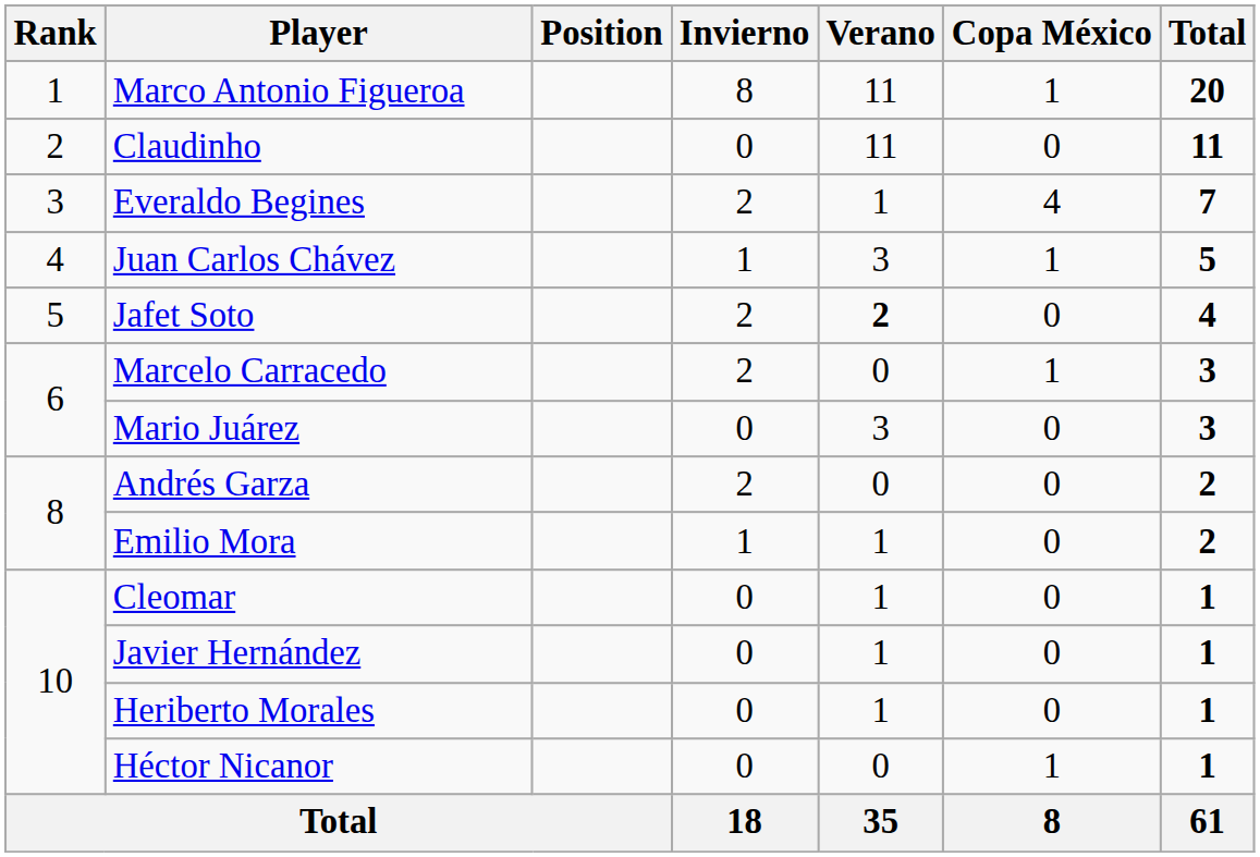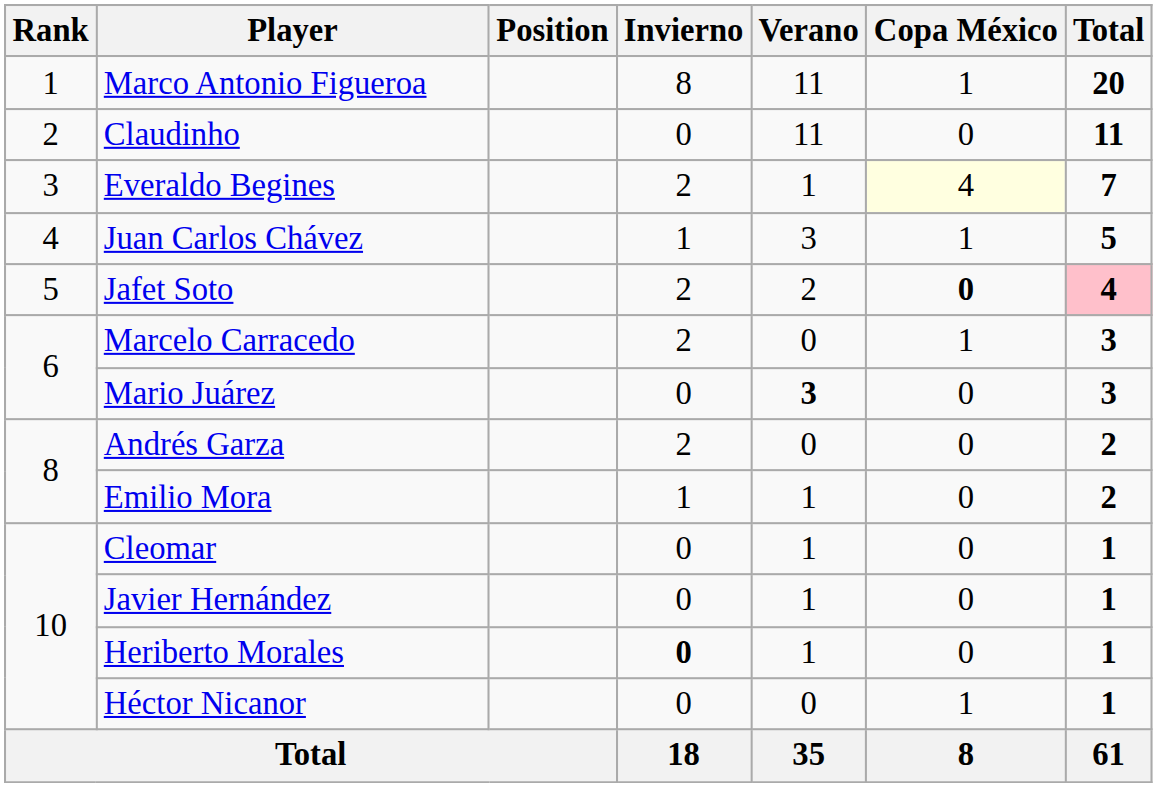Everaldo Begines | Copa México: no background -> lightyellow background
Jafet Soto | Verano: bold -> normal
Jafet Soto | Copa México: normal -> bold
Jafet Soto | Total: no background -> pink background
Mario Juárez | Verano: normal -> bold
Heriberto Morales | Invierno: normal -> bold
